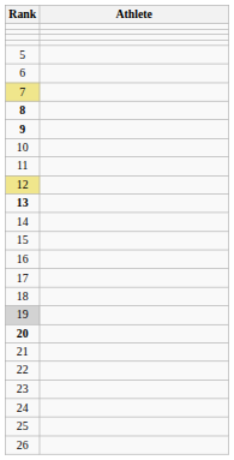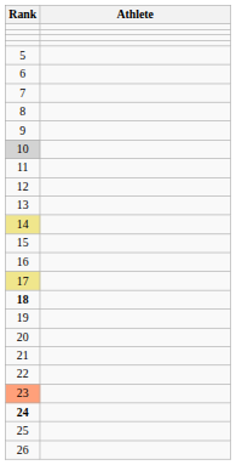row 8 | Rank: khaki background -> no background
row 9 | Rank: bold -> normal
row 10 | Rank: bold -> normal
row 11 | Rank: no background -> lightgrey background
row 13 | Rank: khaki background -> no background
row 14 | Rank: bold -> normal
row 15 | Rank: no background -> khaki background
row 18 | Rank: no background -> khaki background
row 19 | Rank: normal -> bold
row 20 | Rank: lightgrey background -> no background
row 21 | Rank: bold -> normal
row 24 | Rank: no background -> lightsalmon background
row 25 | Rank: normal -> bold
